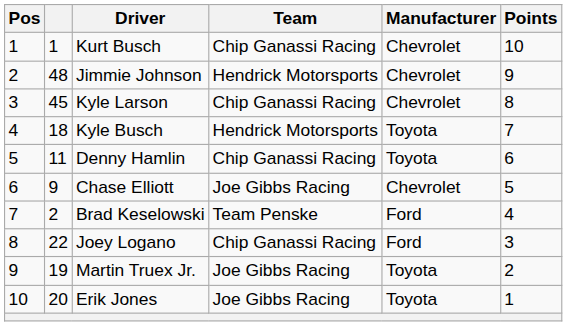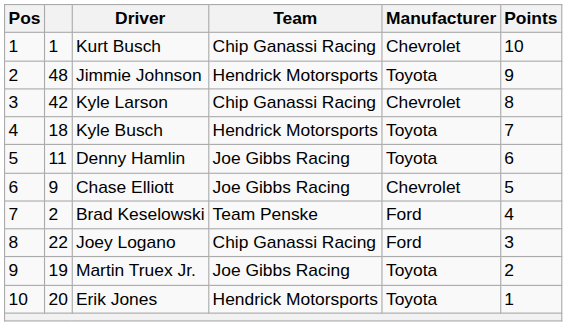Jimmie Johnson | Manufacturer: Chevrolet -> Toyota
Kyle Larson | column 2: 45 -> 42
Denny Hamlin | Team: Chip Ganassi Racing -> Joe Gibbs Racing
Erik Jones | Team: Joe Gibbs Racing -> Hendrick Motorsports
